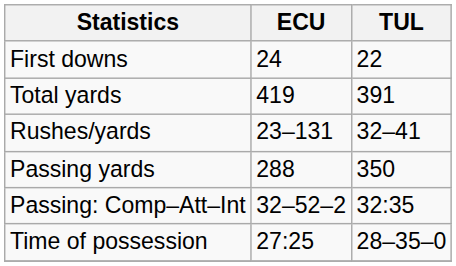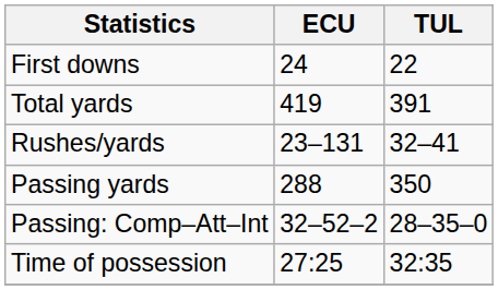Passing: Comp–Att–Int | TUL: 32:35 -> 28–35–0
Time of possession | TUL: 28–35–0 -> 32:35
